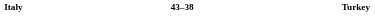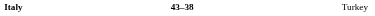Italy | column 3: bold -> normal
